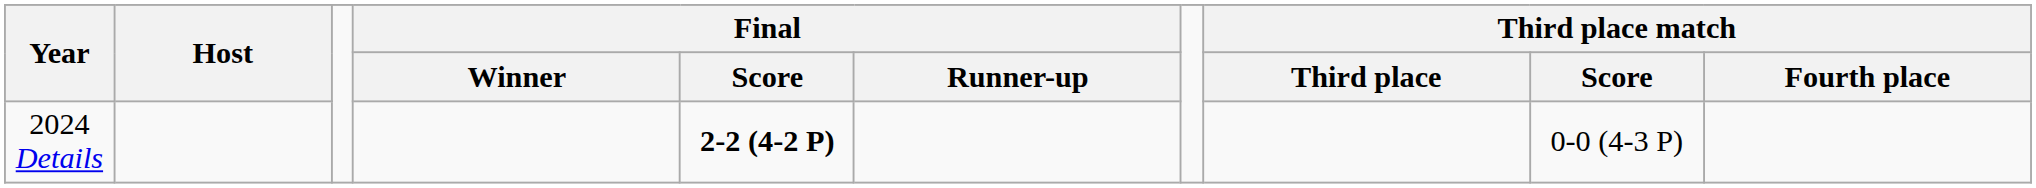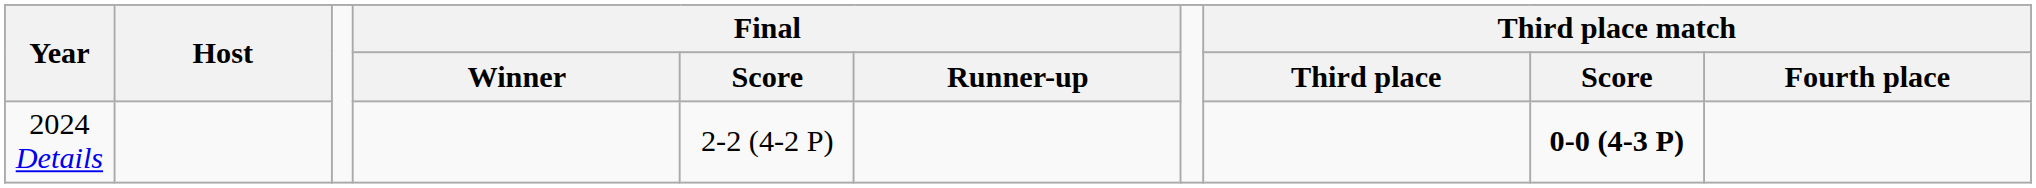2024 Details | Final / Score: bold -> normal
2024 Details | Third place match / Score: normal -> bold
